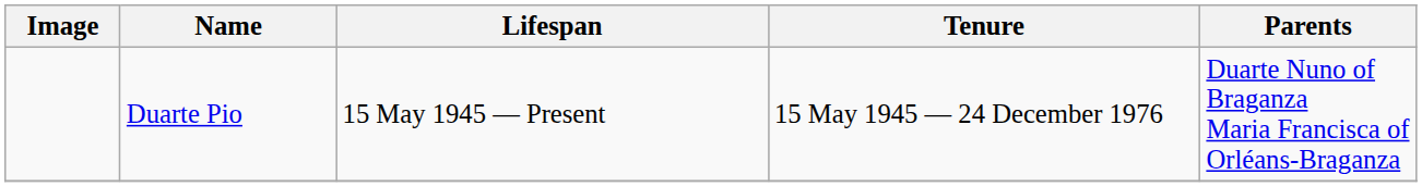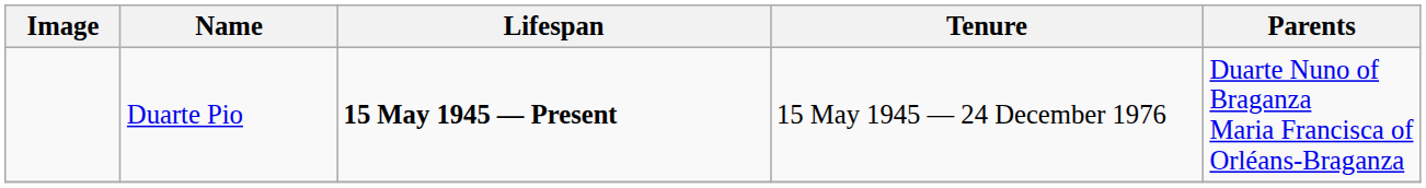Duarte Pio | Lifespan: normal -> bold
